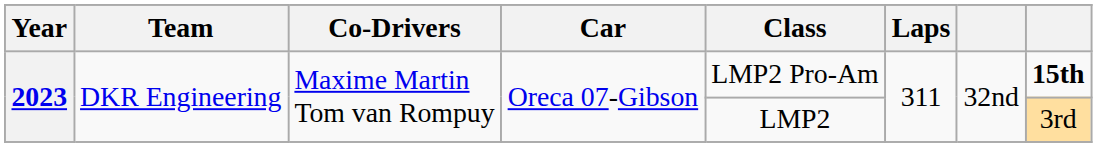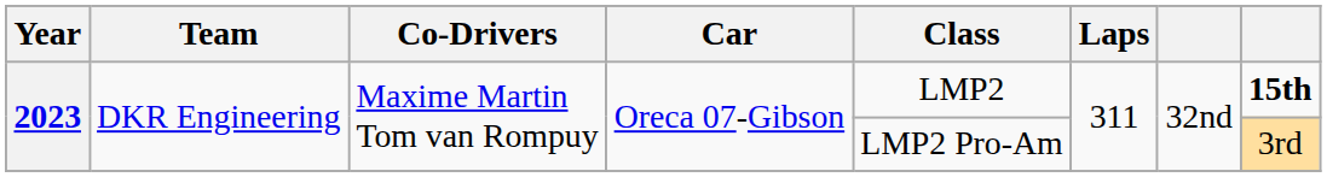row 2 | Class: LMP2 Pro-Am -> LMP2
row 3 | Class: LMP2 -> LMP2 Pro-Am
